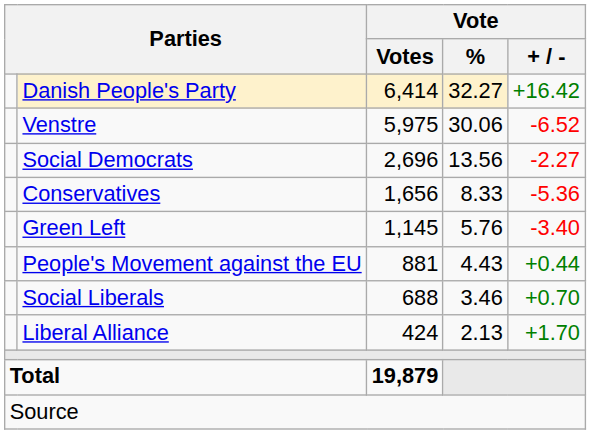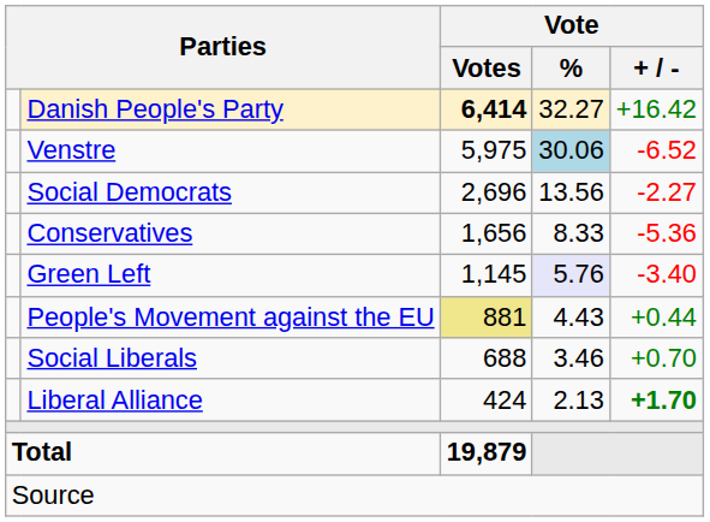Danish People's Party | Vote / Votes: normal -> bold
Venstre | Vote / %: no background -> lightblue background
Green Left | Vote / %: no background -> lavender background
People's Movement against the EU | Vote / Votes: no background -> khaki background
Liberal Alliance | Vote / + / -: normal -> bold
